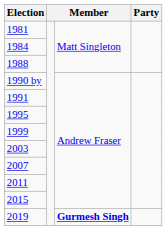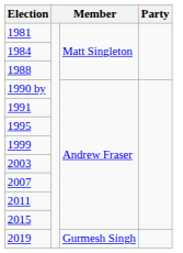2019 | column 3: bold -> normal
